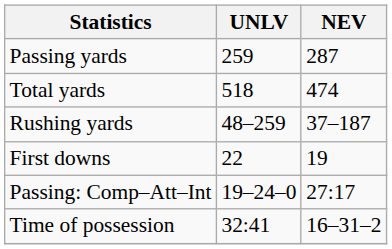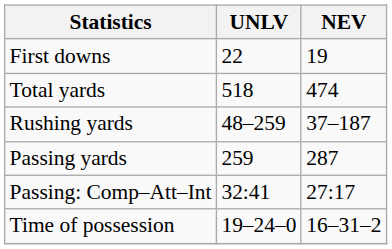rows swapped: First downs <-> Passing yards
Passing: Comp–Att–Int | UNLV: 19–24–0 -> 32:41
Time of possession | UNLV: 32:41 -> 19–24–0
